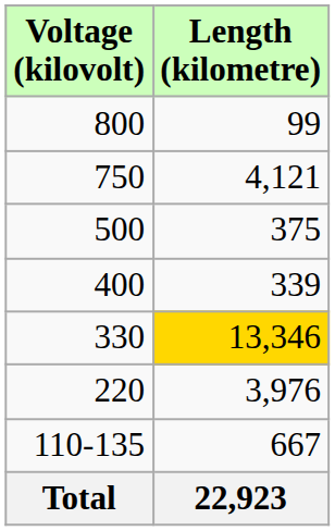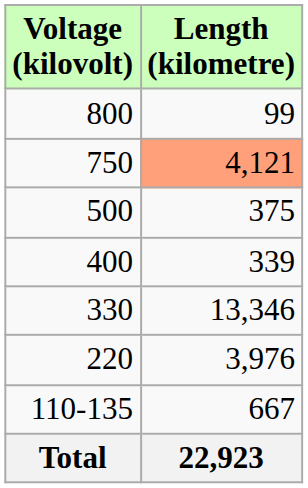750 | Length (kilometre): no background -> lightsalmon background
330 | Length (kilometre): gold background -> no background
